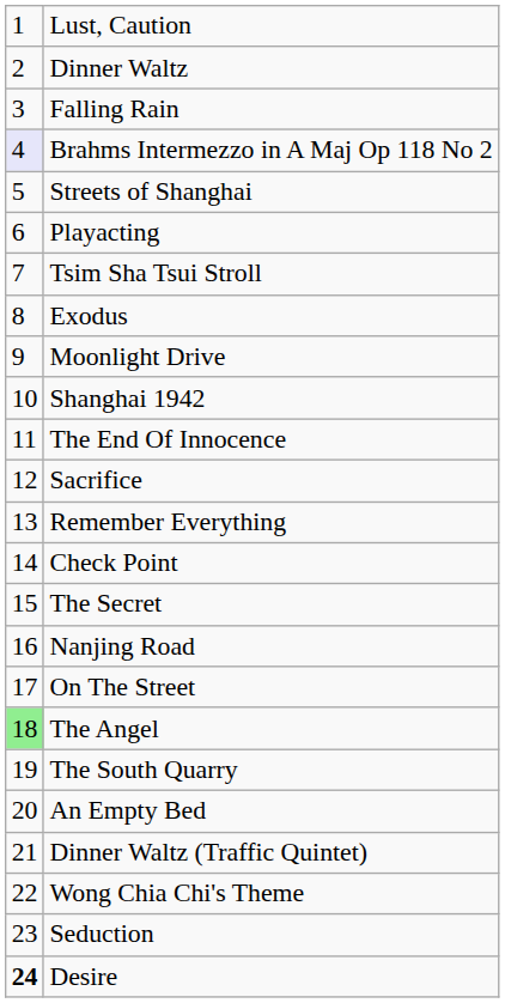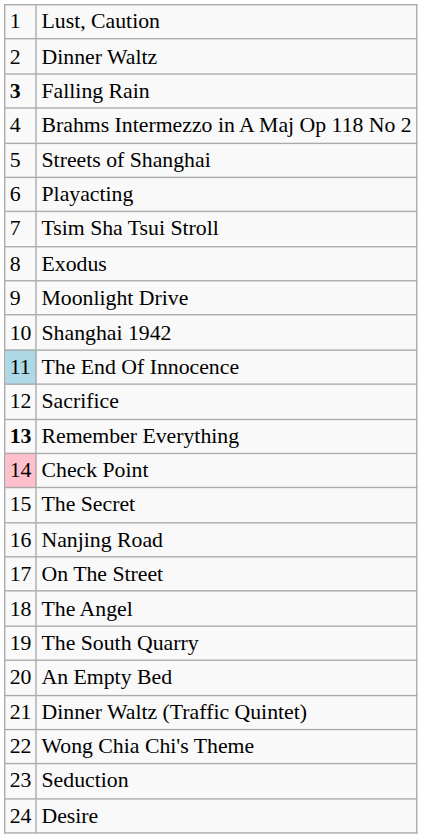Falling Rain | column 1: normal -> bold
Brahms Intermezzo in A Maj Op 118 No 2 | column 1: lavender background -> no background
The End Of Innocence | column 1: no background -> lightblue background
Remember Everything | column 1: normal -> bold
Check Point | column 1: no background -> pink background
The Angel | column 1: lightgreen background -> no background
Desire | column 1: bold -> normal
